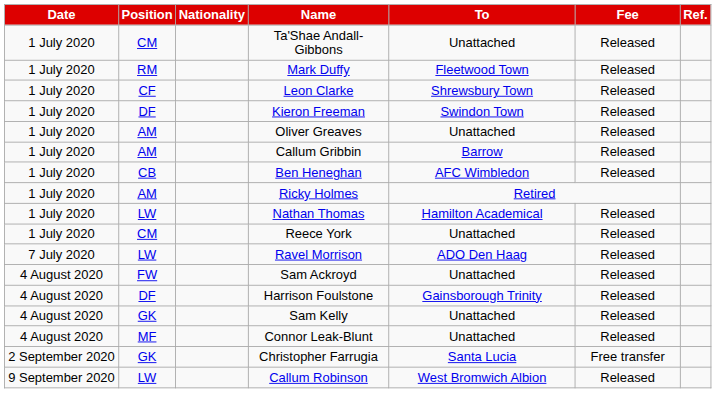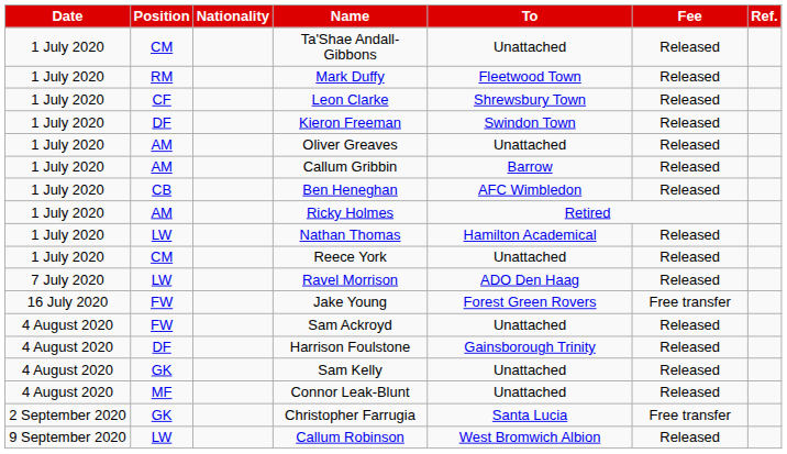+ row: 16 July 2020 | FW | Jake Young | Forest Green Rovers | Free transfer
